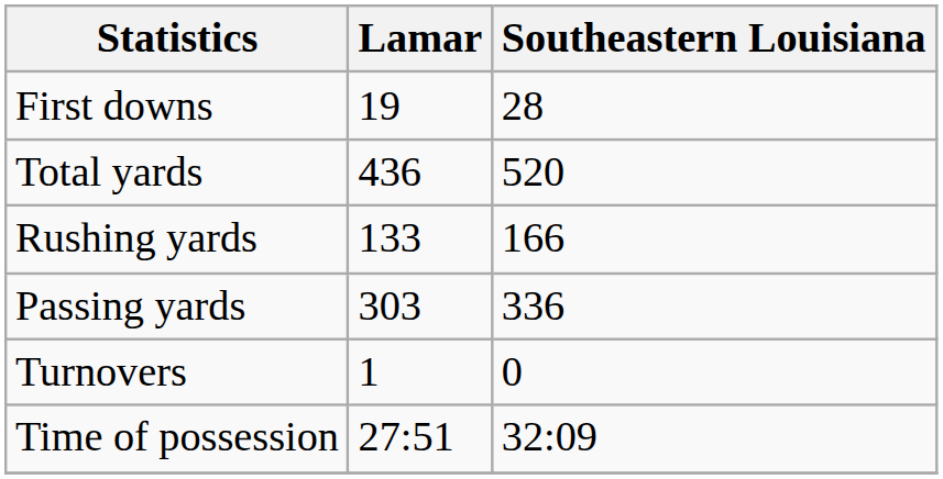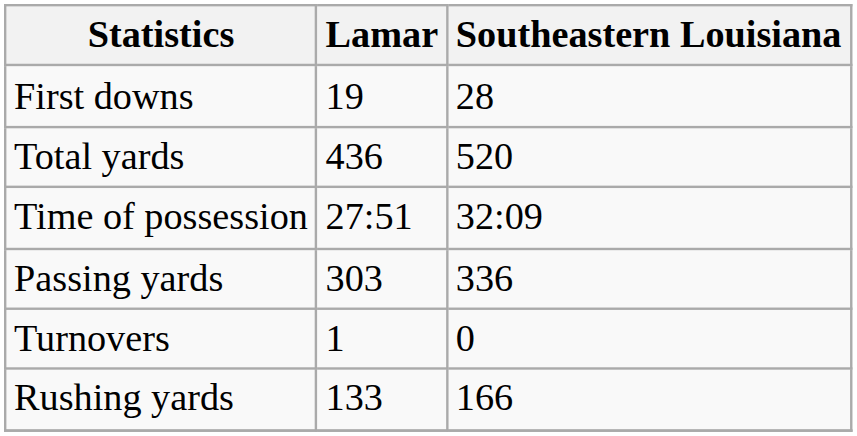rows swapped: Rushing yards <-> Time of possession
